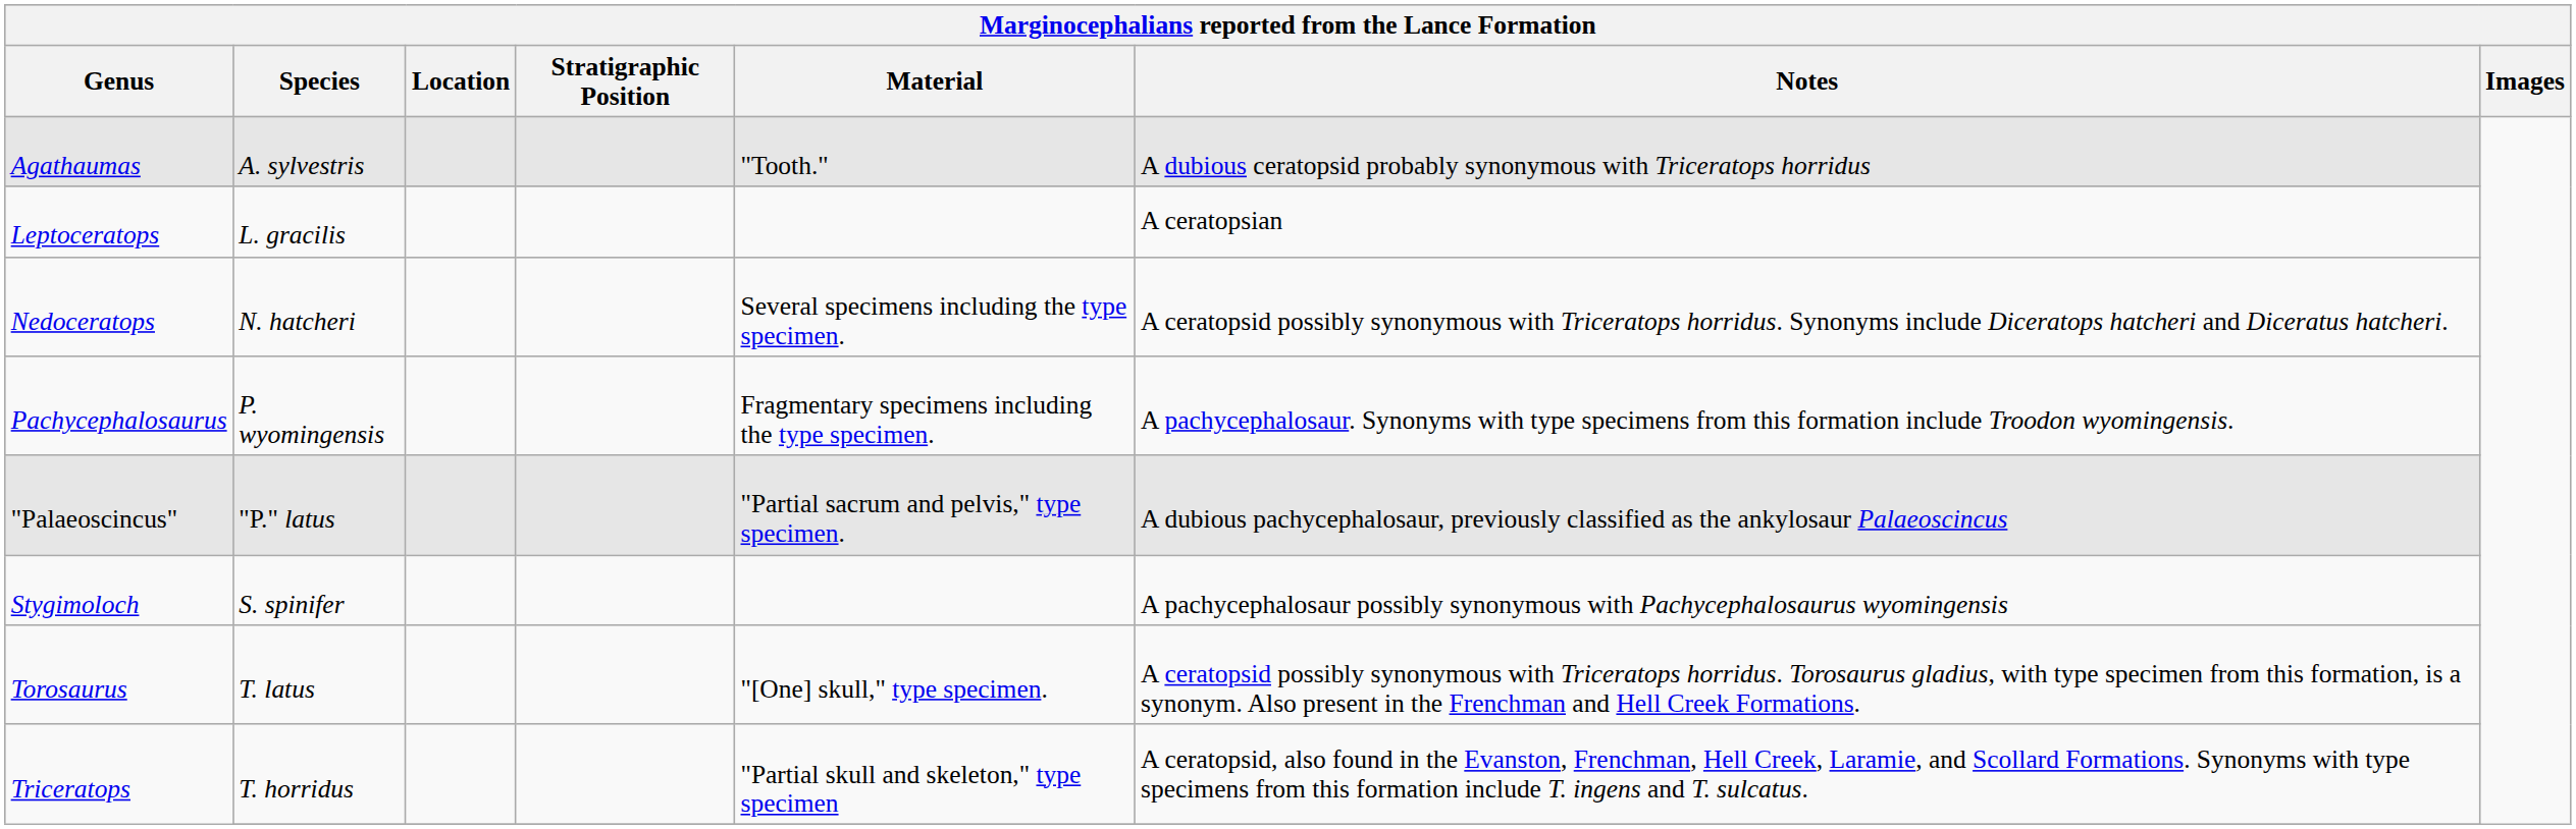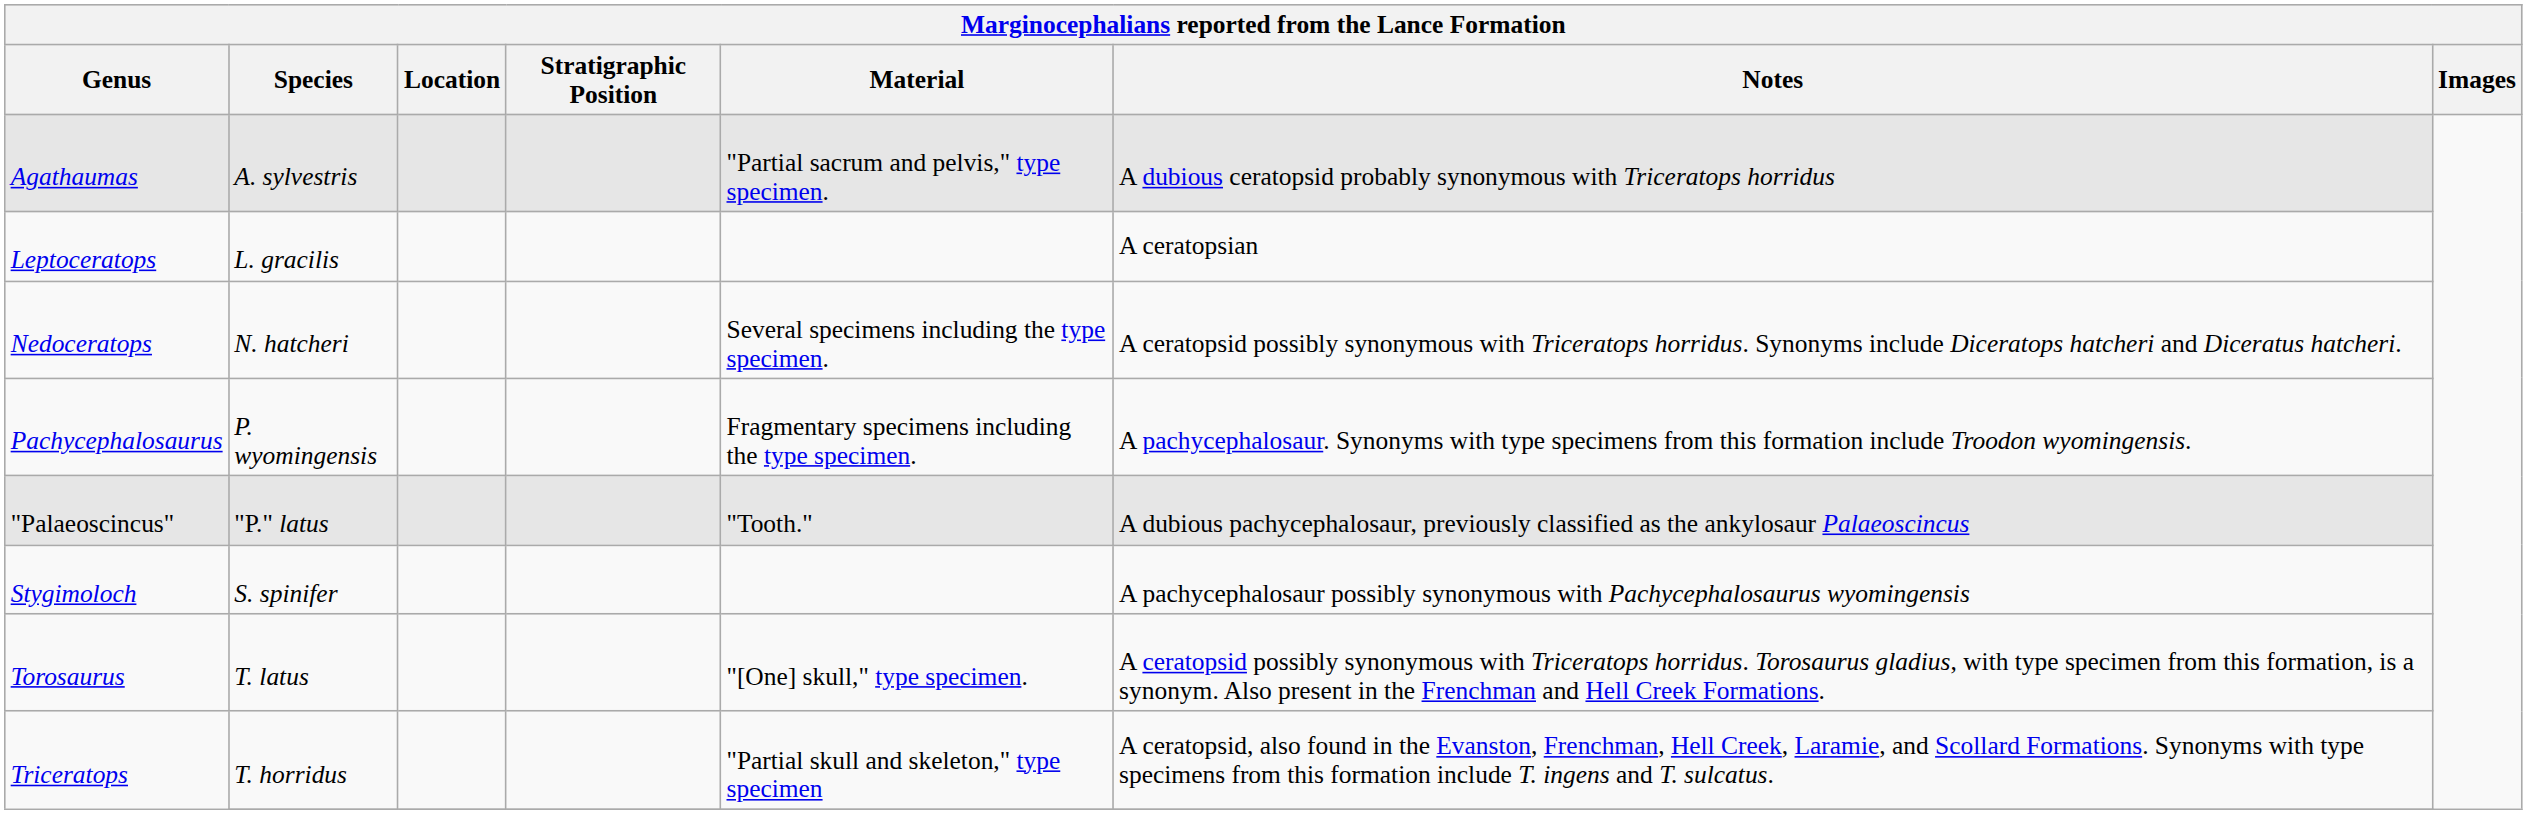Agathaumas | Material: "Tooth." -> "Partial sacrum and pelvis," type specimen.
"Palaeoscincus" | Material: "Partial sacrum and pelvis," type specimen. -> "Tooth."
